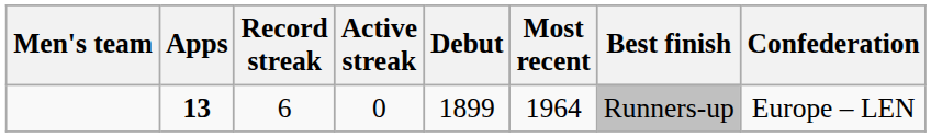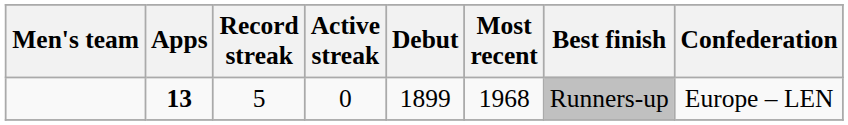row 2 | Record streak: 6 -> 5
row 2 | Most recent: 1964 -> 1968
